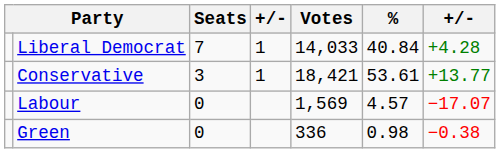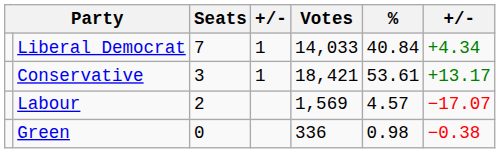Liberal Democrat | column 7: +4.28 -> +4.34
Conservative | column 7: +13.77 -> +13.17
Labour | Seats: 0 -> 2
